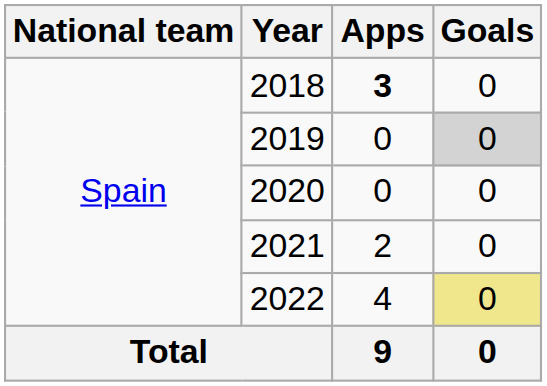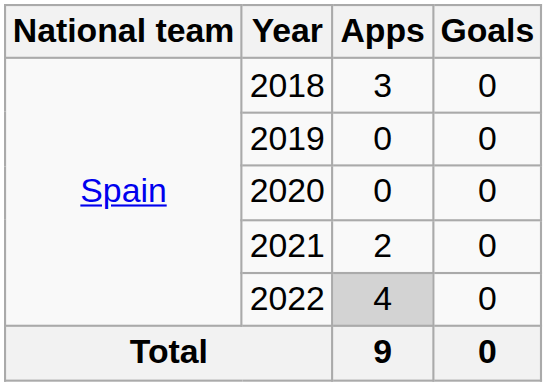2018 | Apps: bold -> normal
2019 | Goals: lightgrey background -> no background
2022 | Apps: no background -> lightgrey background
2022 | Goals: khaki background -> no background
